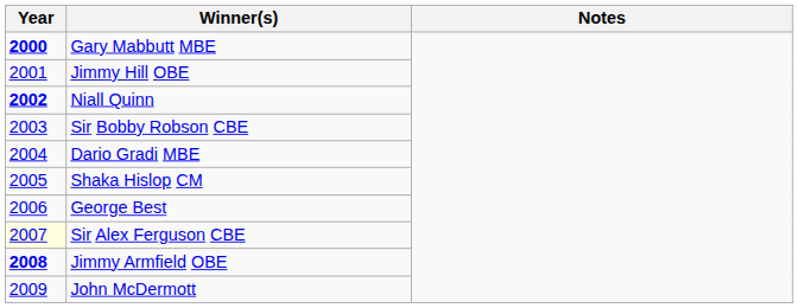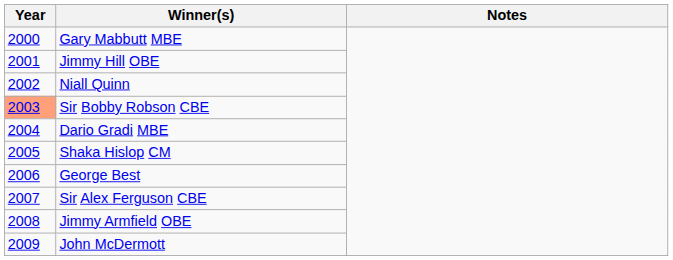Gary Mabbutt MBE | Year: bold -> normal
Niall Quinn | Year: bold -> normal
Sir Bobby Robson CBE | Year: no background -> lightsalmon background
Sir Alex Ferguson CBE | Year: lightyellow background -> no background
Jimmy Armfield OBE | Year: bold -> normal
